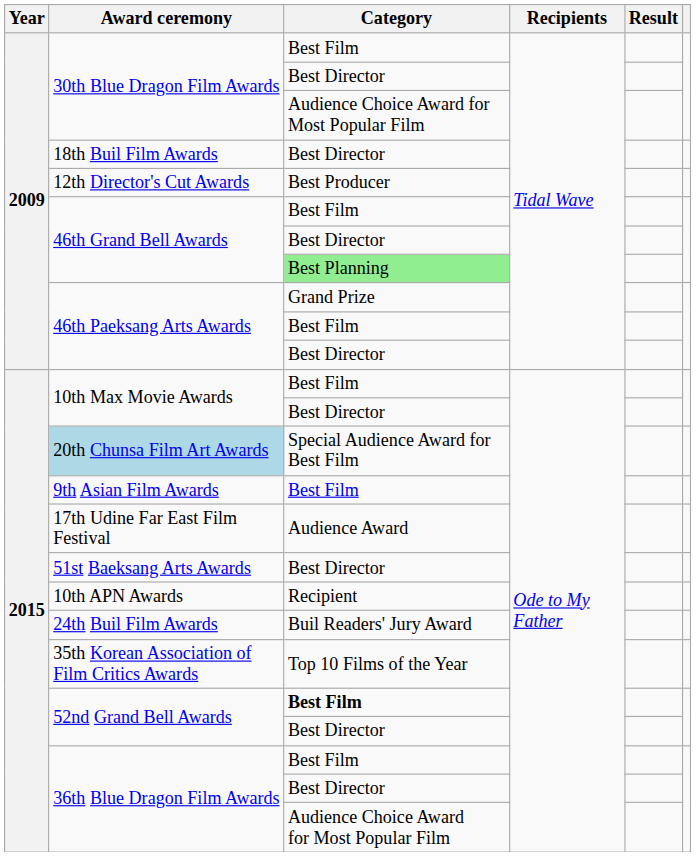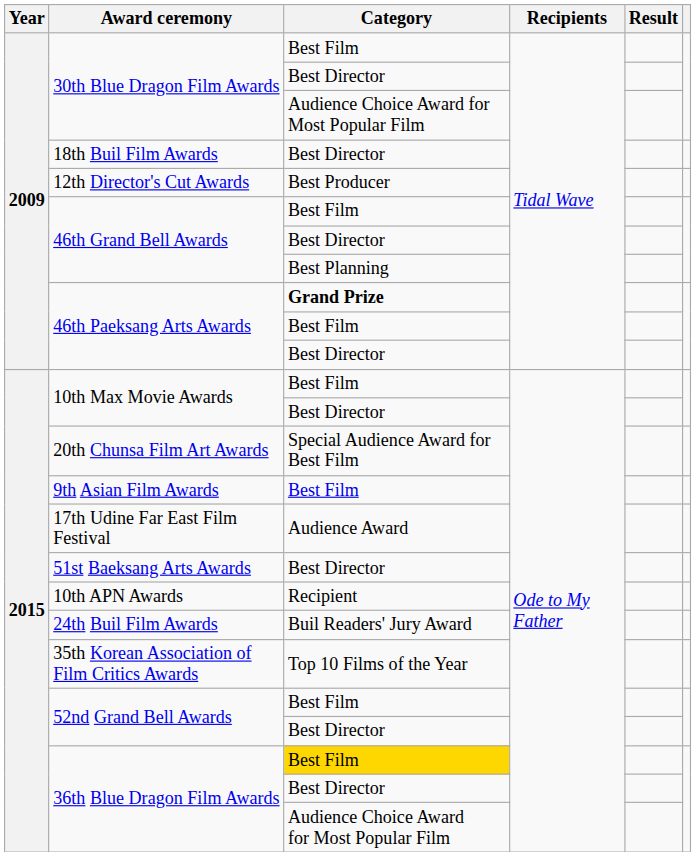46th Grand Bell Awards / Best Planning | Category: lightgreen background -> no background
46th Paeksang Arts Awards / Grand Prize | Category: normal -> bold
20th Chunsa Film Art Awards | Award ceremony: lightblue background -> no background
52nd Grand Bell Awards / Best Film | Category: bold -> normal
36th Blue Dragon Film Awards / Best Film | Category: no background -> gold background
